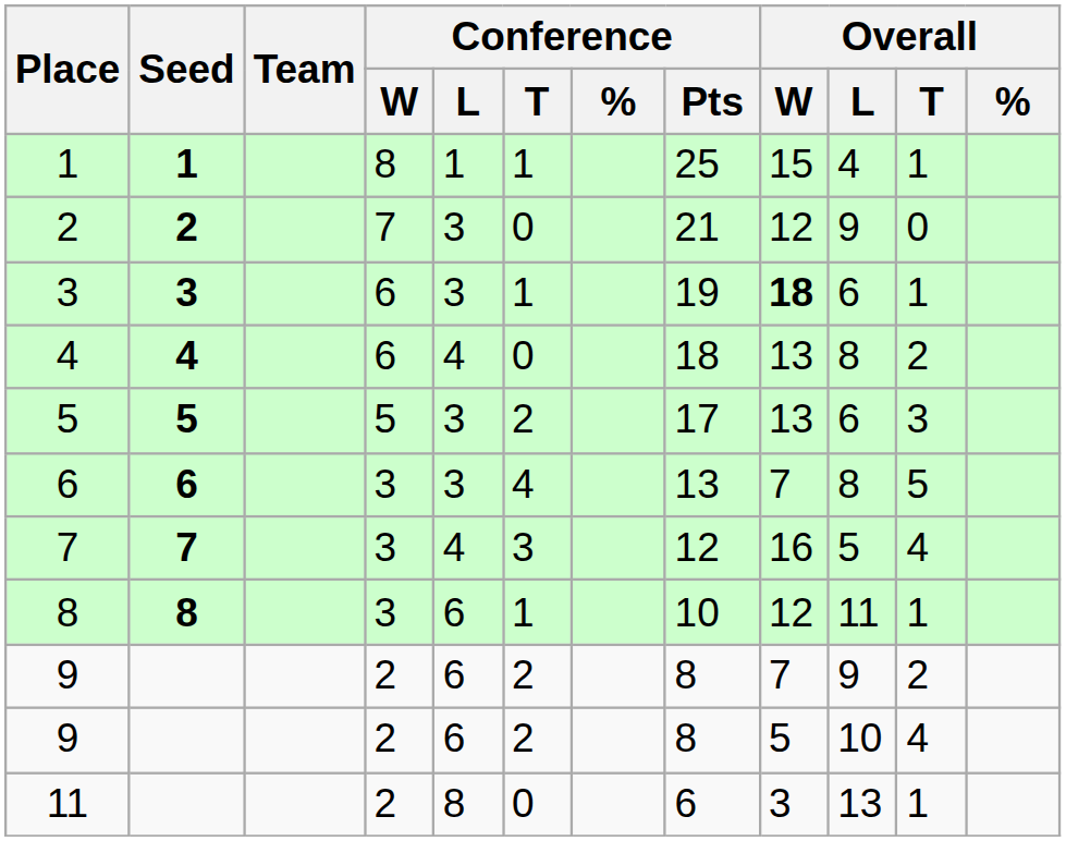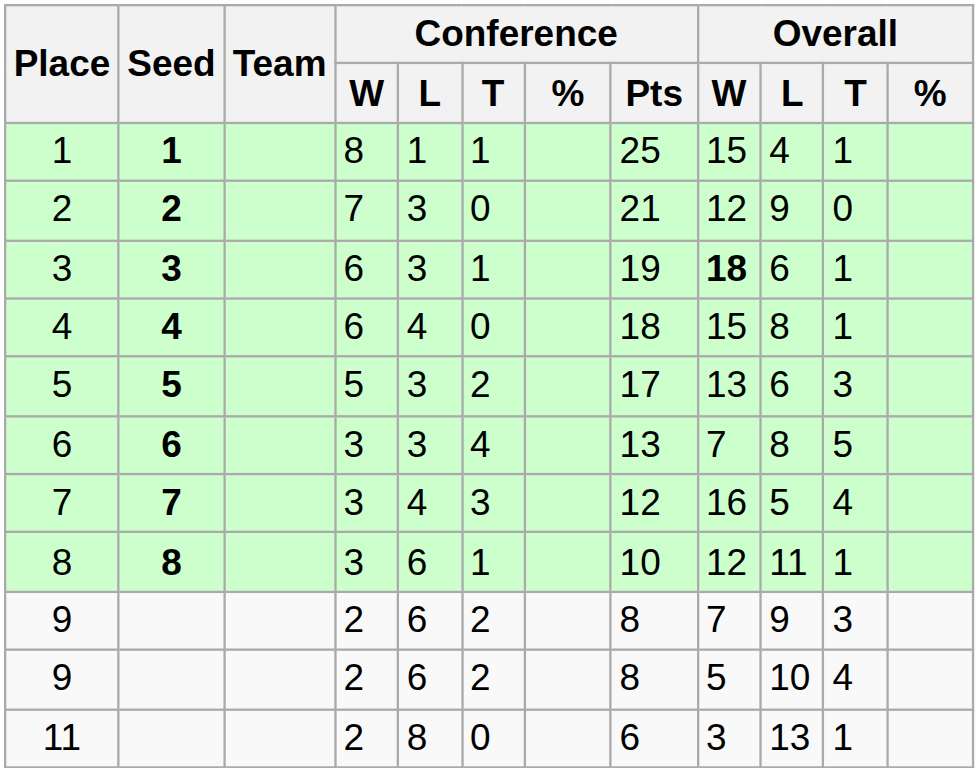row 6 | Overall / W: 13 -> 15
row 6 | Overall / T: 2 -> 1
row 11 | Overall / T: 2 -> 3
